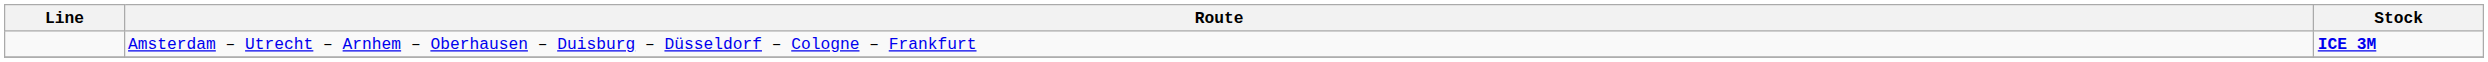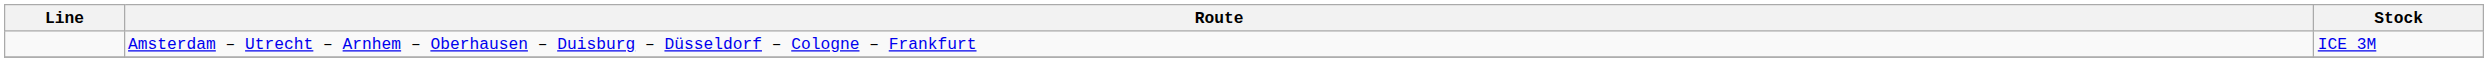row 2 | Stock: bold -> normal
